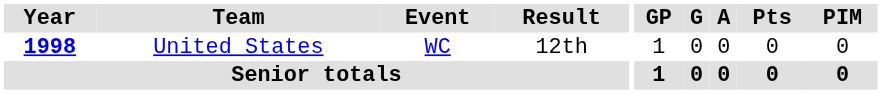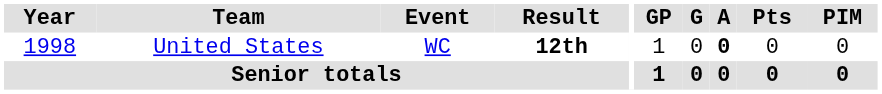United States | Year: bold -> normal
United States | Result: normal -> bold
United States | A: normal -> bold
